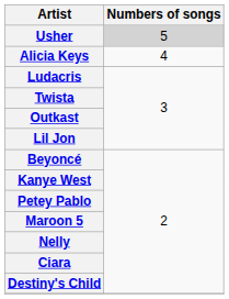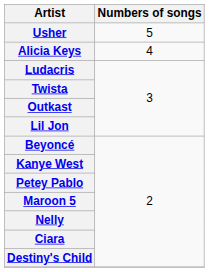Usher | Numbers of songs: lightgrey background -> no background
